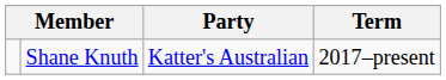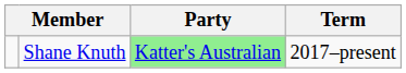Shane Knuth | Party: no background -> lightgreen background
